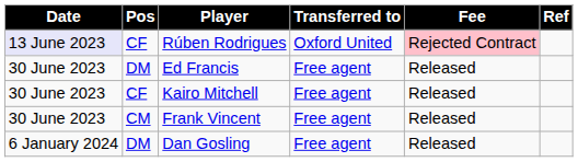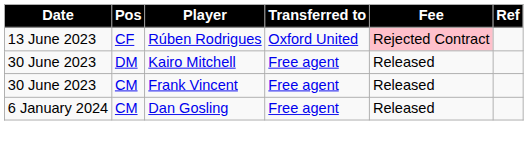Rúben Rodrigues | Date: lavender background -> no background
- row: 30 June 2023 | DM | Ed Francis | Free agent | Released
Kairo Mitchell | Pos: CF -> DM
Dan Gosling | Pos: DM -> CM
